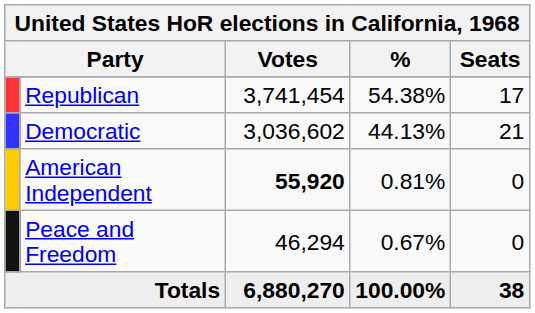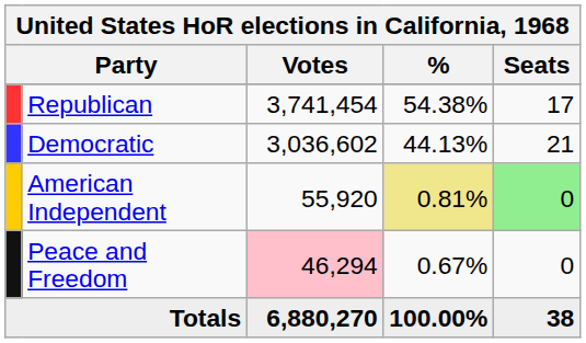American Independent | Votes: bold -> normal
American Independent | %: no background -> khaki background
American Independent | Seats: no background -> lightgreen background
Peace and Freedom | Votes: no background -> pink background
